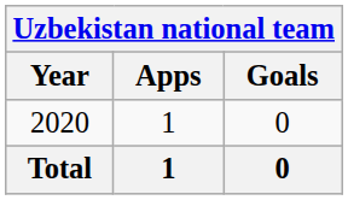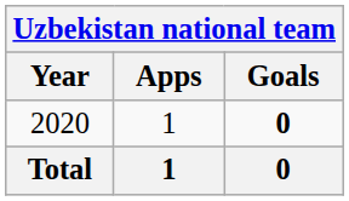2020 | Goals: normal -> bold
